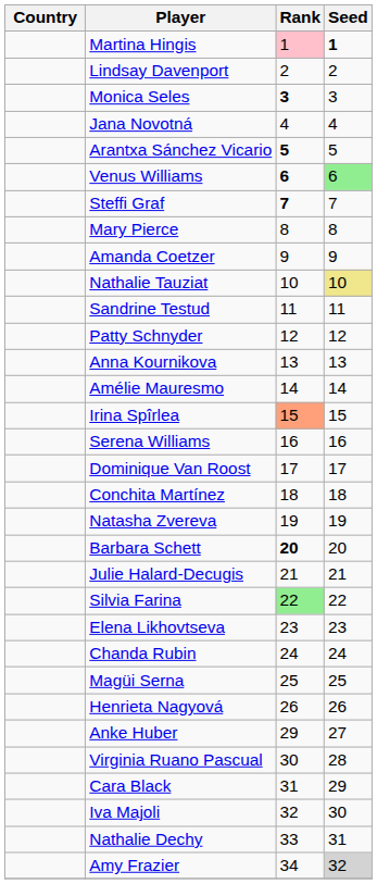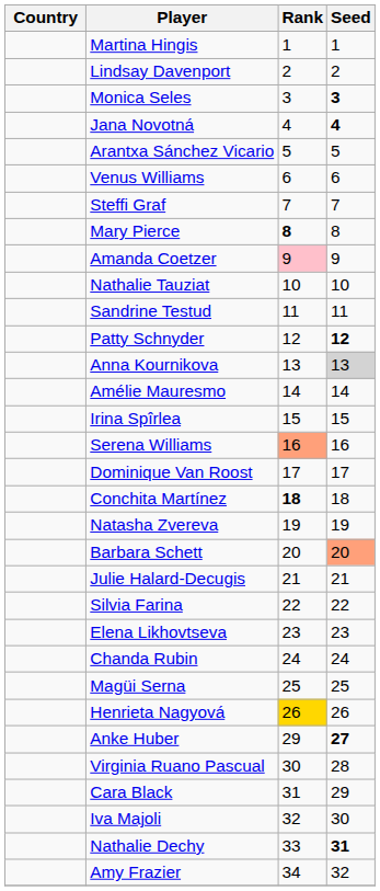Martina Hingis | Rank: pink background -> no background
Martina Hingis | Seed: bold -> normal
Monica Seles | Rank: bold -> normal
Monica Seles | Seed: normal -> bold
Jana Novotná | Seed: normal -> bold
Arantxa Sánchez Vicario | Rank: bold -> normal
Venus Williams | Rank: bold -> normal
Venus Williams | Seed: lightgreen background -> no background
Steffi Graf | Rank: bold -> normal
Mary Pierce | Rank: normal -> bold
Amanda Coetzer | Rank: no background -> pink background
Nathalie Tauziat | Seed: khaki background -> no background
Patty Schnyder | Seed: normal -> bold
Anna Kournikova | Seed: no background -> lightgrey background
Irina Spîrlea | Rank: lightsalmon background -> no background
Serena Williams | Rank: no background -> lightsalmon background
Conchita Martínez | Rank: normal -> bold
Barbara Schett | Rank: bold -> normal
Barbara Schett | Seed: no background -> lightsalmon background
Silvia Farina | Rank: lightgreen background -> no background
Henrieta Nagyová | Rank: no background -> gold background
Anke Huber | Seed: normal -> bold
Nathalie Dechy | Seed: normal -> bold
Amy Frazier | Seed: lightgrey background -> no background
